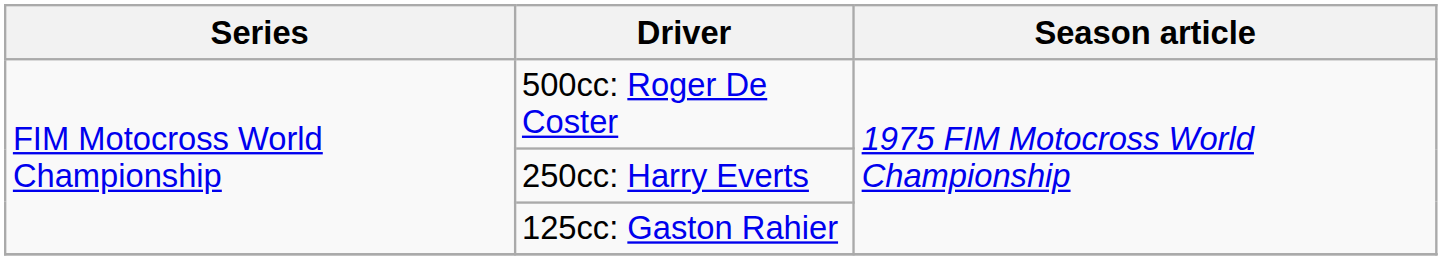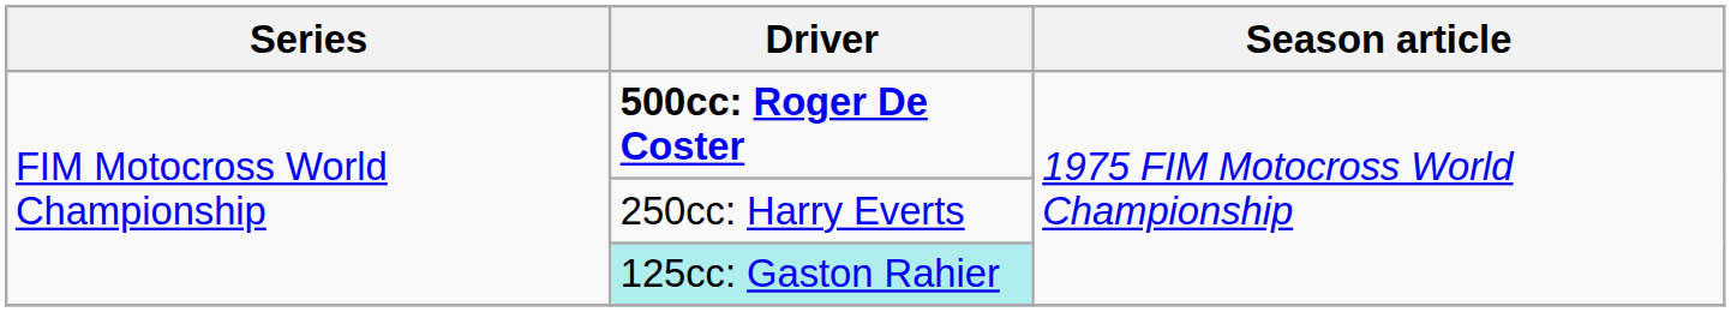500cc: Roger De Coster | Driver: normal -> bold
125cc: Gaston Rahier | Driver: no background -> paleturquoise background
